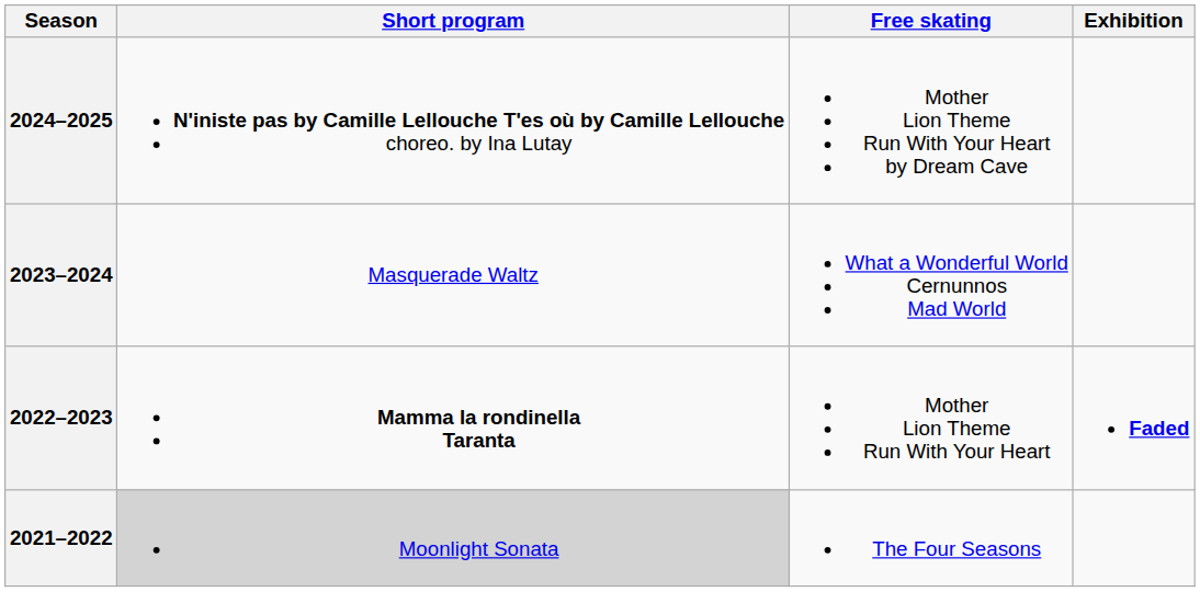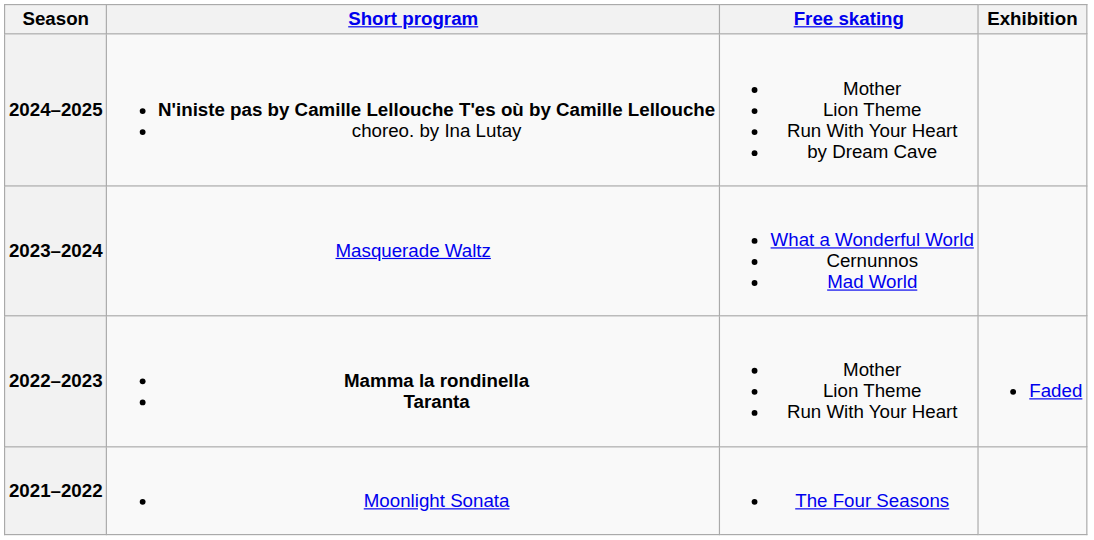2022–2023 | Exhibition: bold -> normal
2021–2022 | Short program: lightgrey background -> no background
